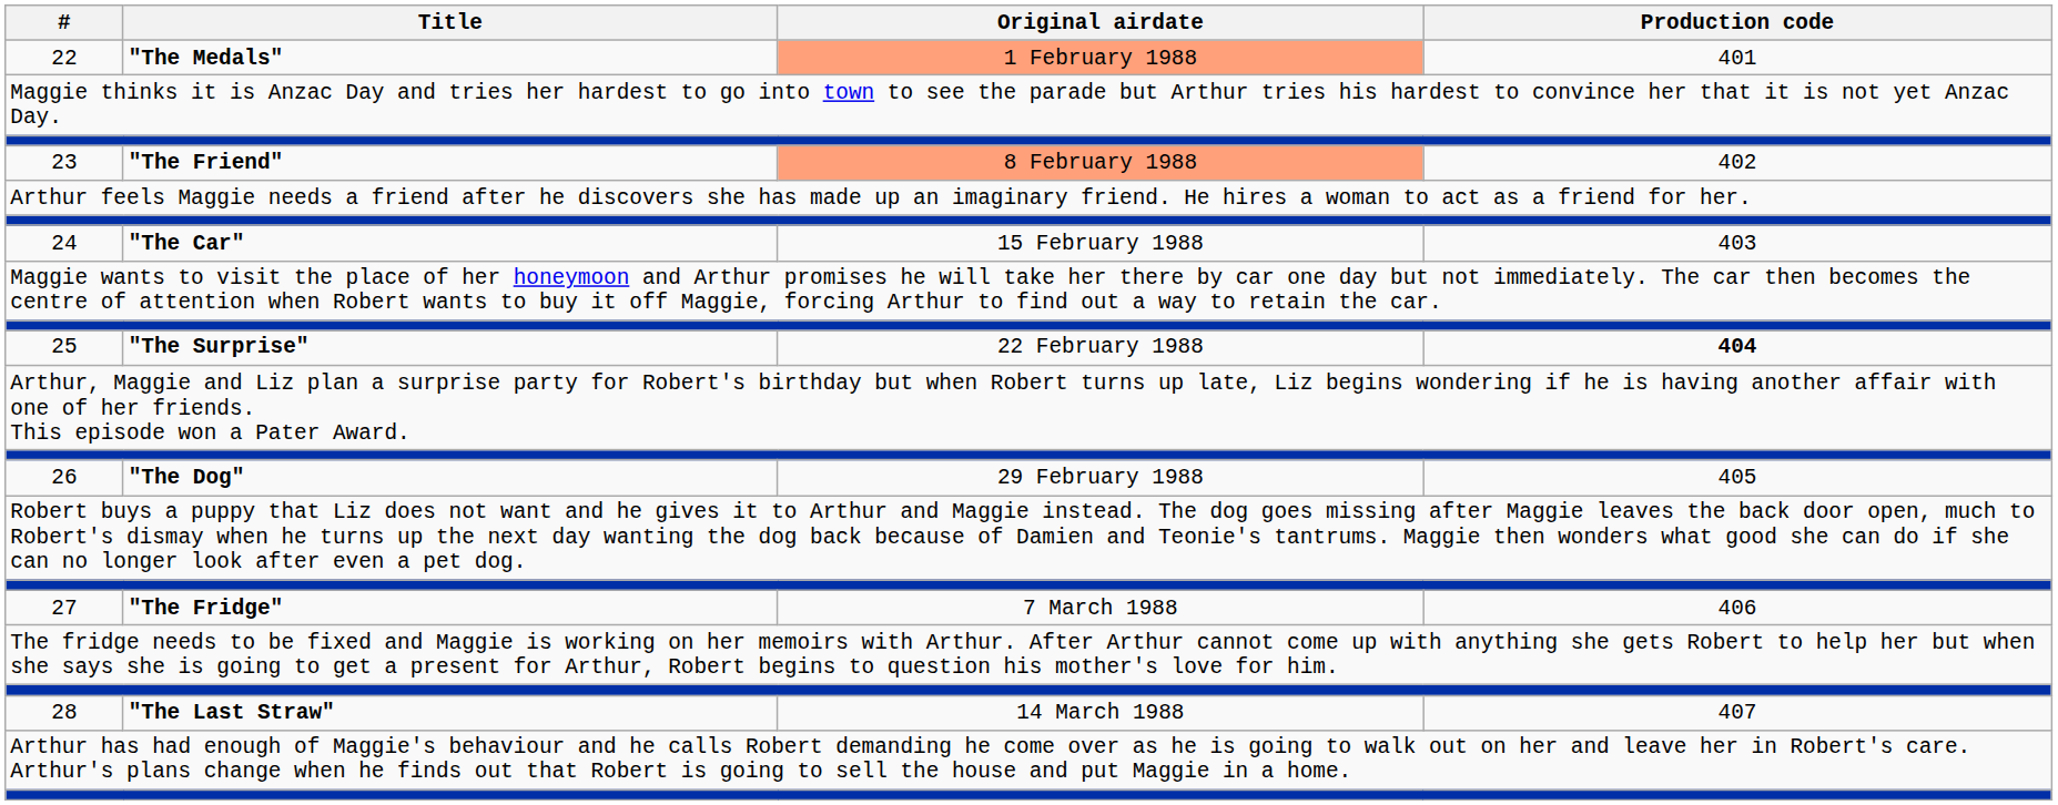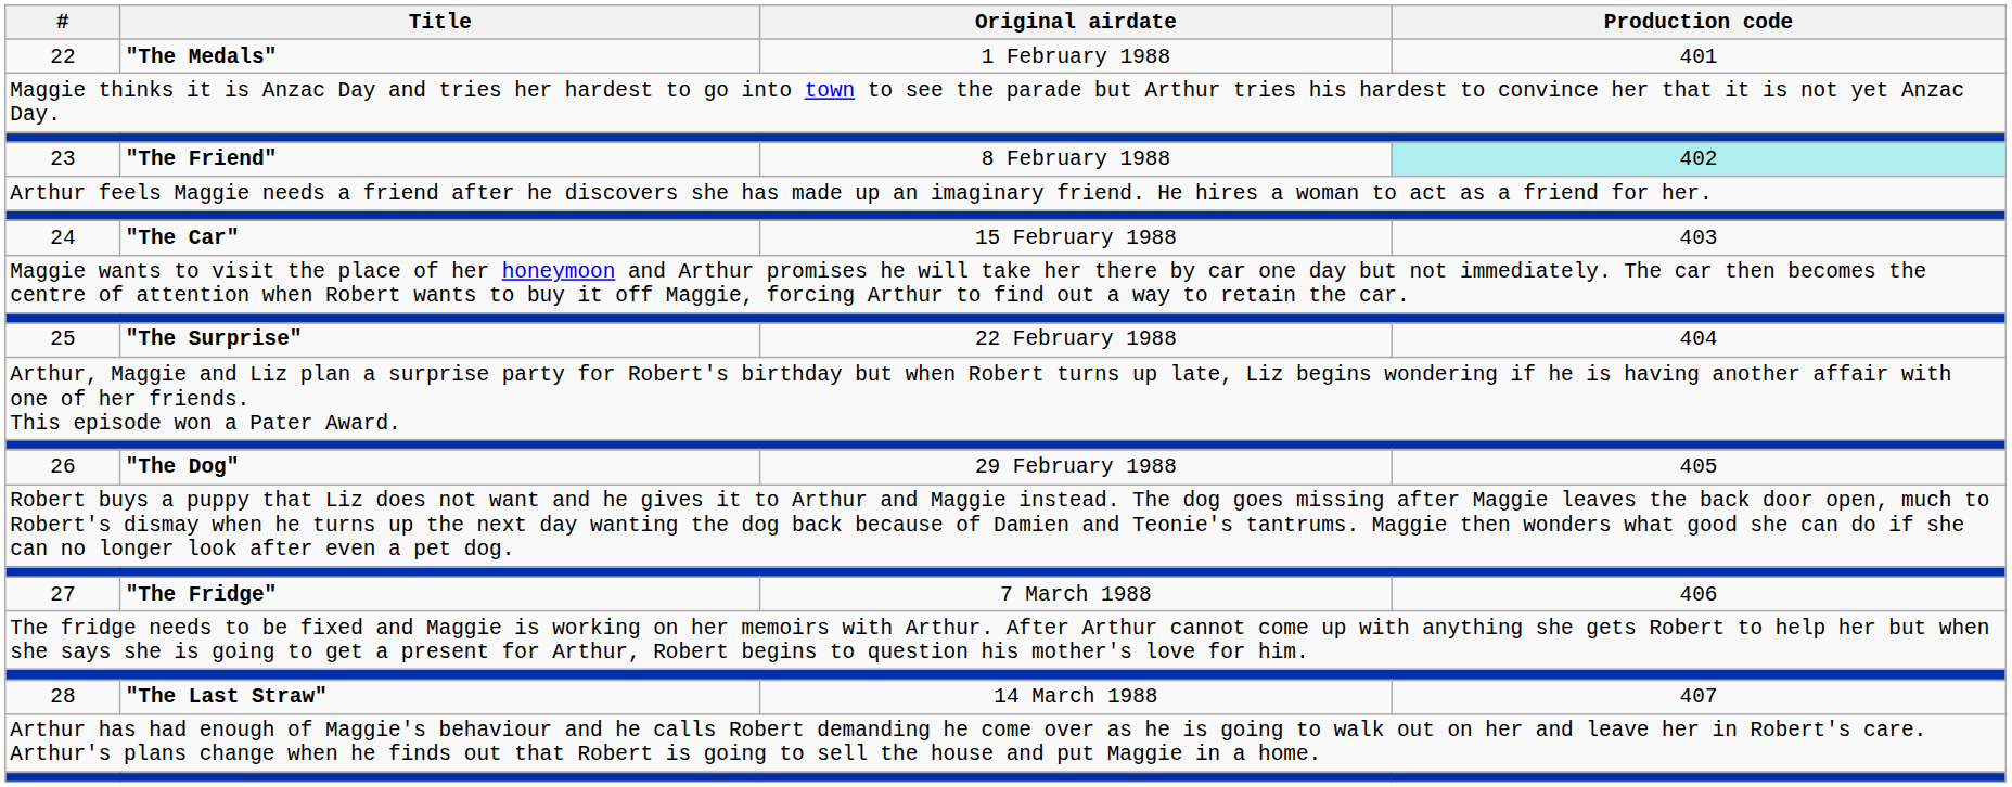22 | Original airdate: lightsalmon background -> no background
23 | Original airdate: lightsalmon background -> no background
23 | Production code: no background -> paleturquoise background
25 | Production code: bold -> normal
